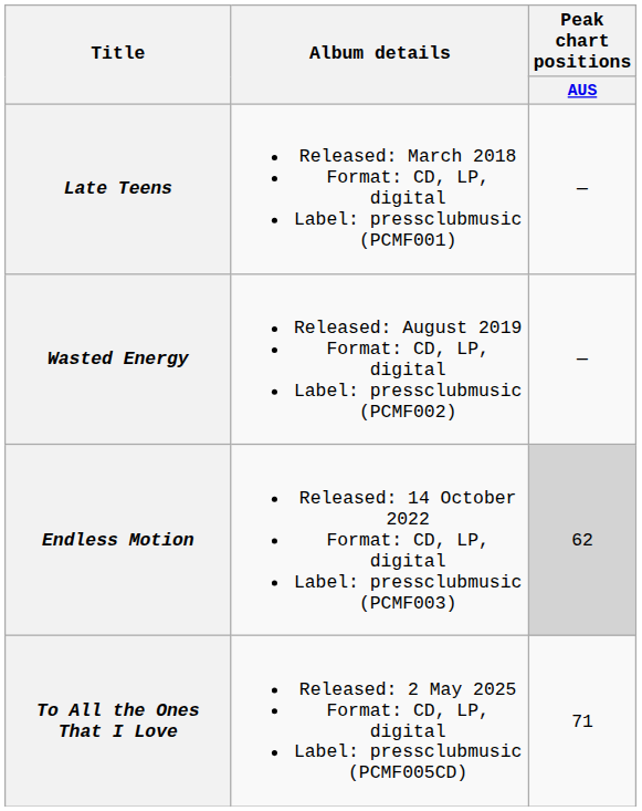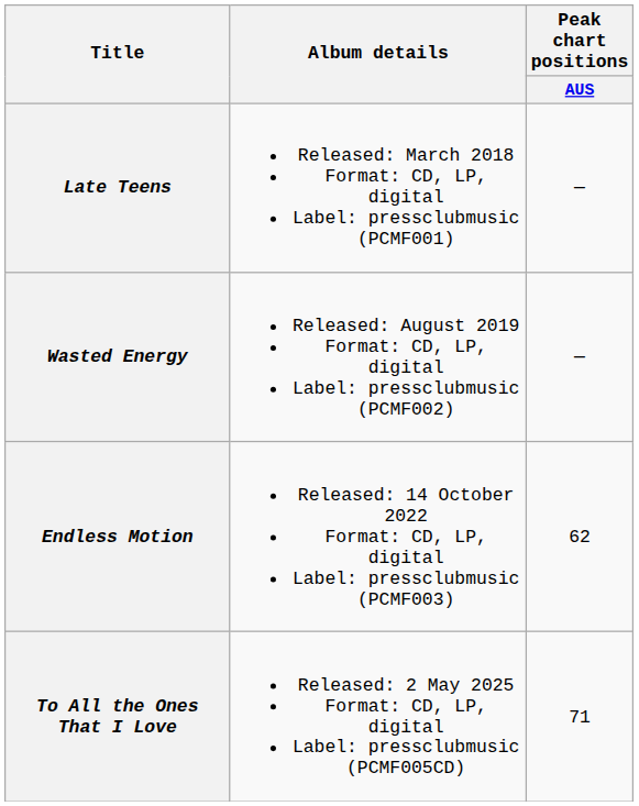Endless Motion | Peak chart positions / AUS: lightgrey background -> no background
